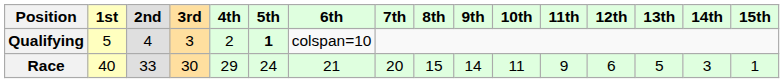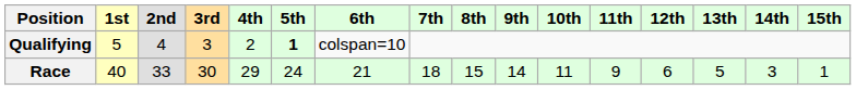Race | 7th: 20 -> 18
